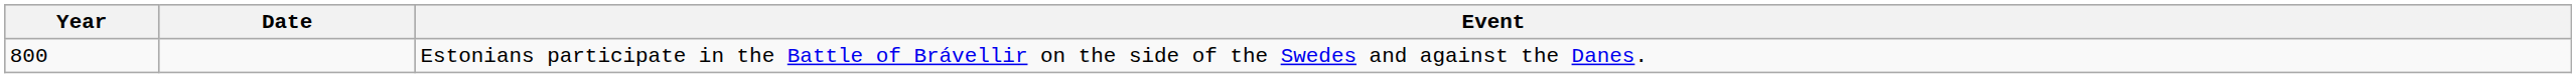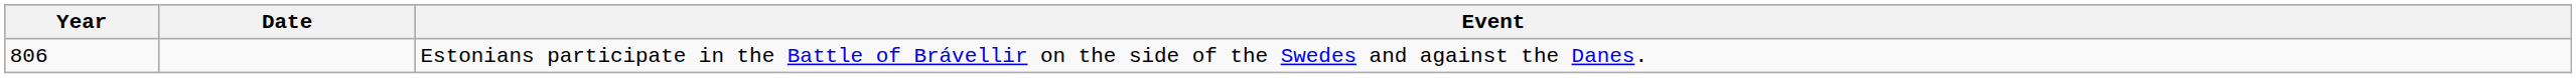row 2 | Year: 800 -> 806
